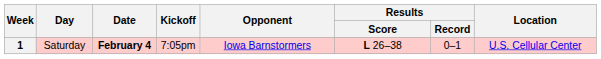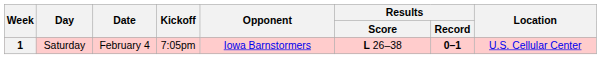1 | Date: bold -> normal
1 | Results / Record: normal -> bold
